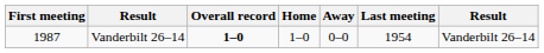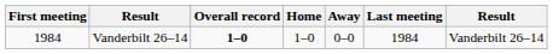row 2 | First meeting: 1987 -> 1984
row 2 | Last meeting: 1954 -> 1984
